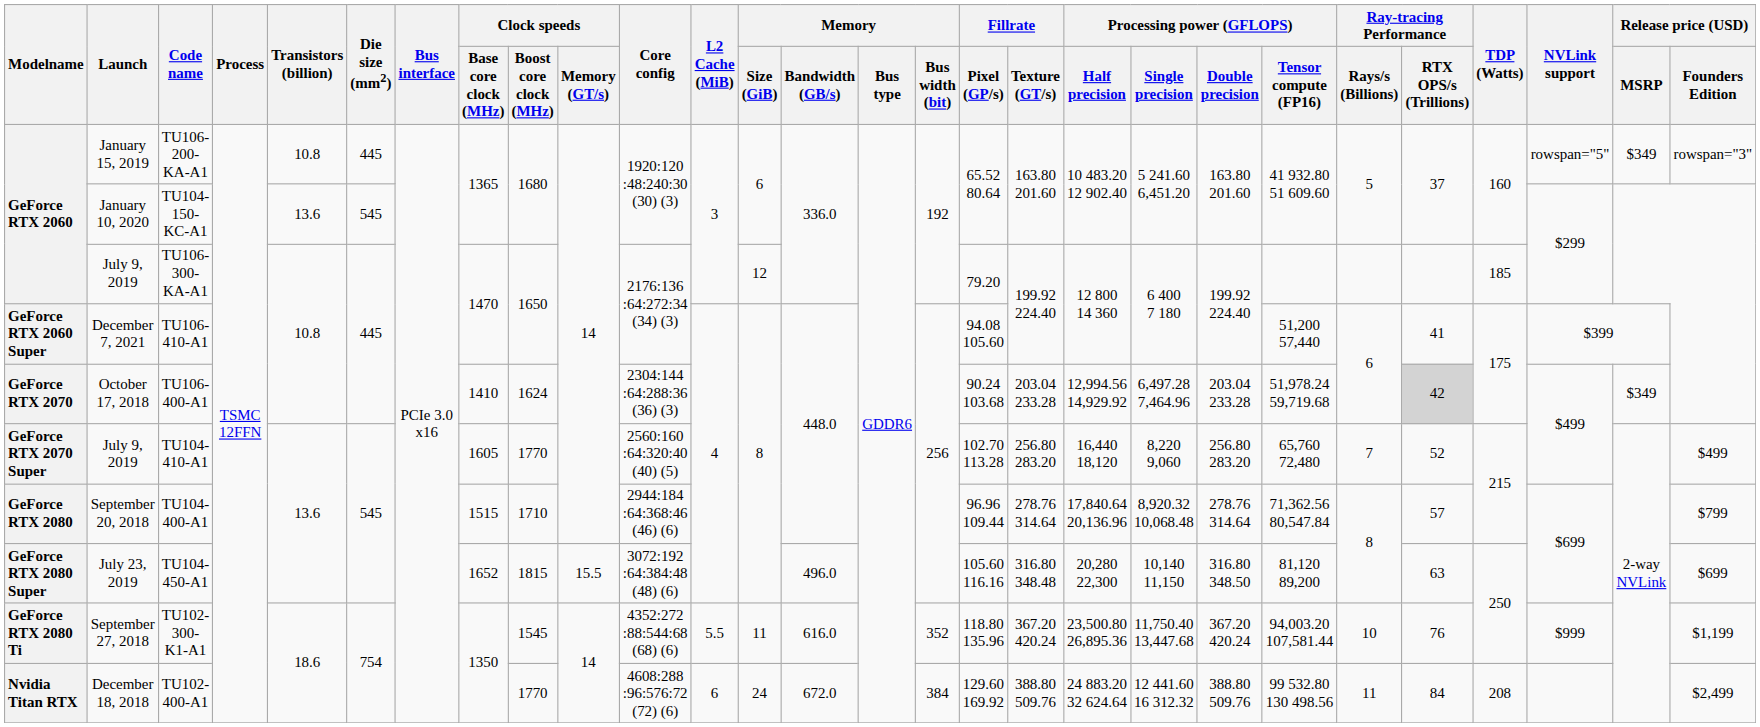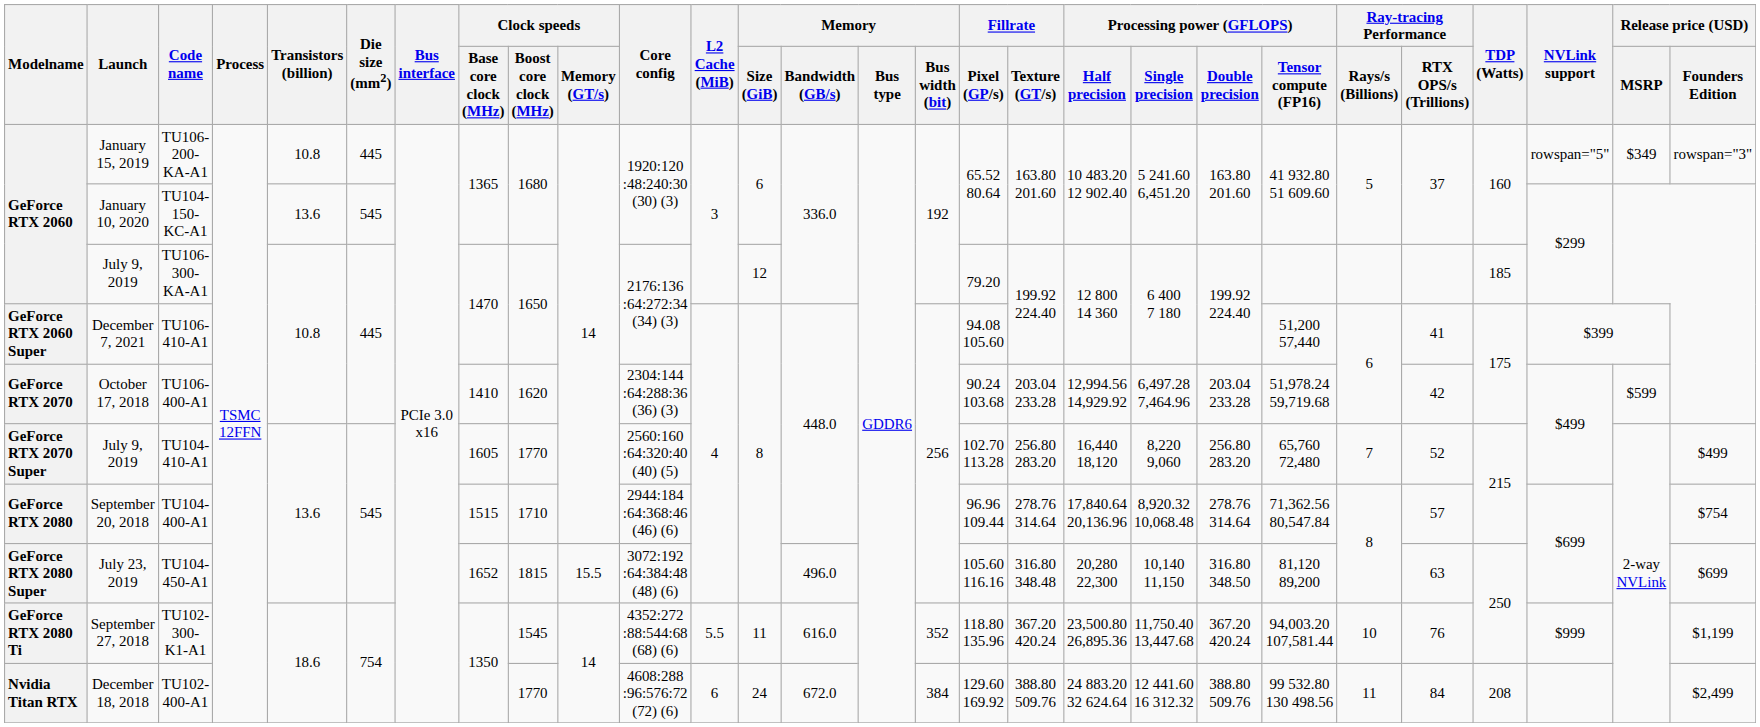TU106-400-A1 | Clock speeds / Boost core clock (MHz): 1624 -> 1620
TU106-400-A1 | Ray-tracing Performance / RTX OPS/s (Trillions): lightgrey background -> no background
TU106-400-A1 | Release price (USD) / MSRP: $349 -> $599
TU104-400-A1 | Release price (USD) / Founders Edition: $799 -> $754
